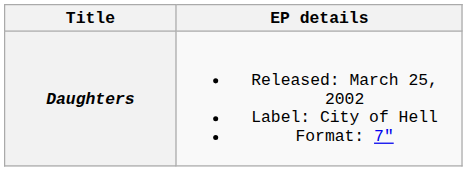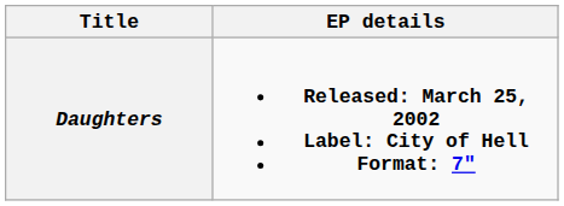Daughters | EP details: normal -> bold
